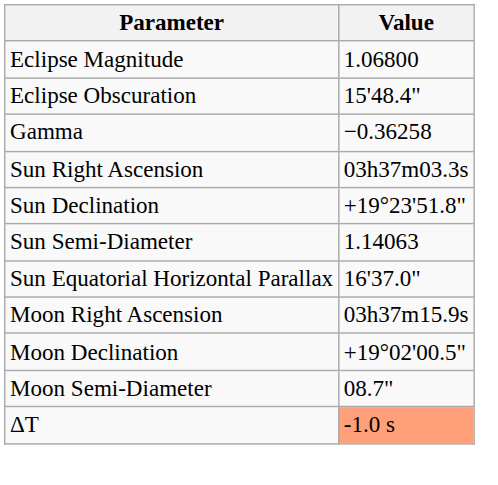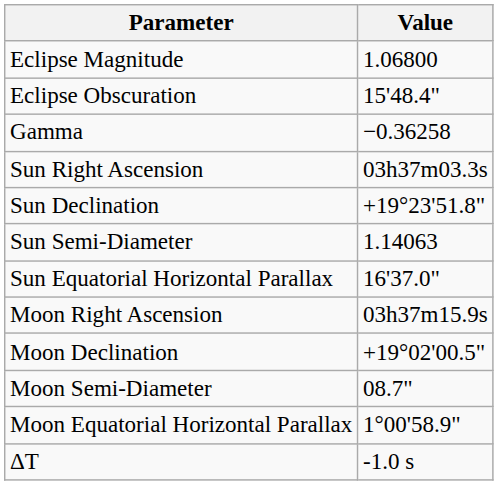+ row: Moon Equatorial Horizontal Parallax | 1°00'58.9"
ΔT | Value: lightsalmon background -> no background
